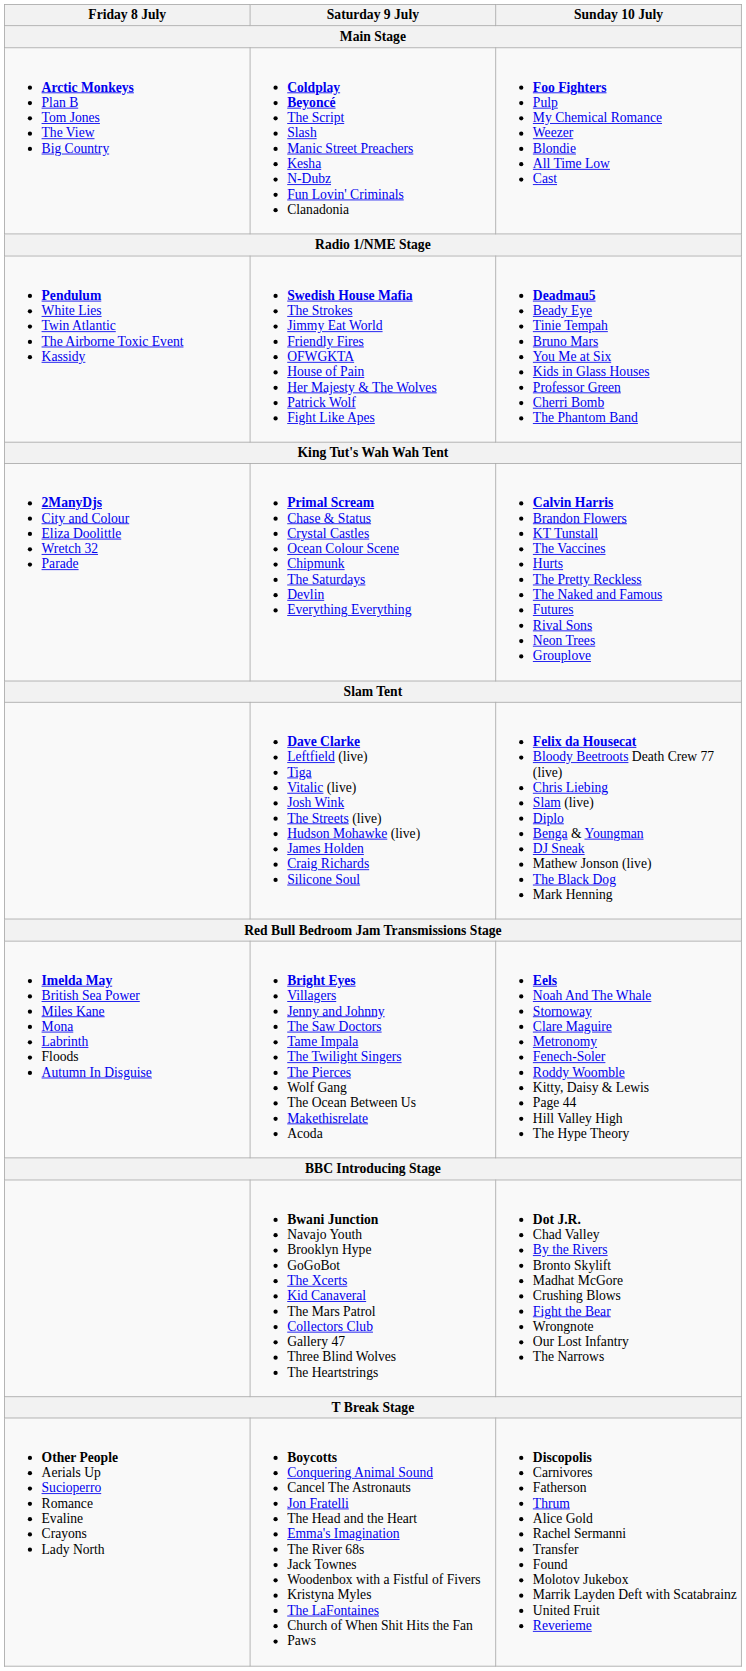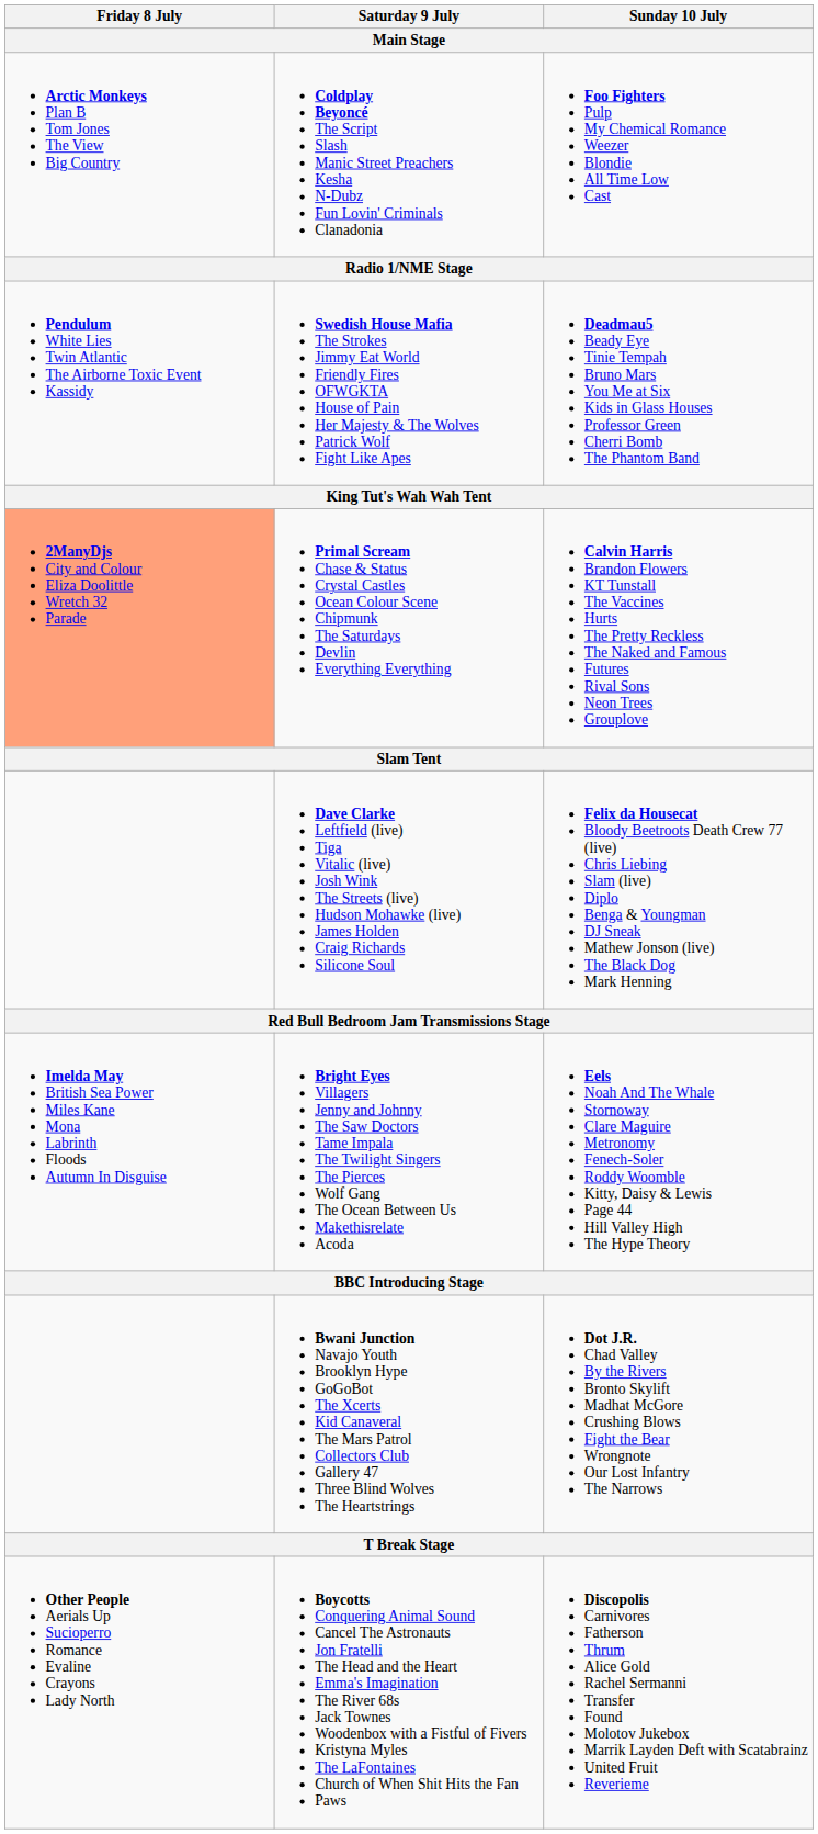row 7 | Friday 8 July: no background -> lightsalmon background
